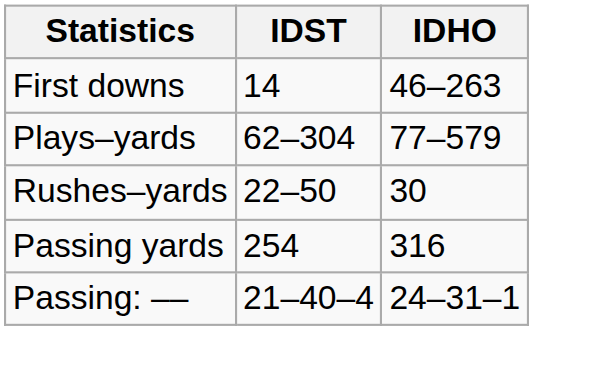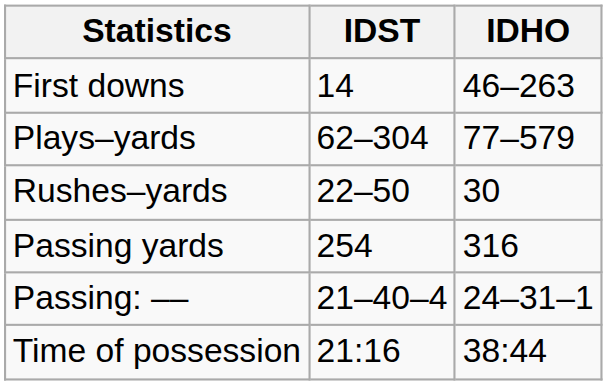+ row: Time of possession | 21:16 | 38:44
